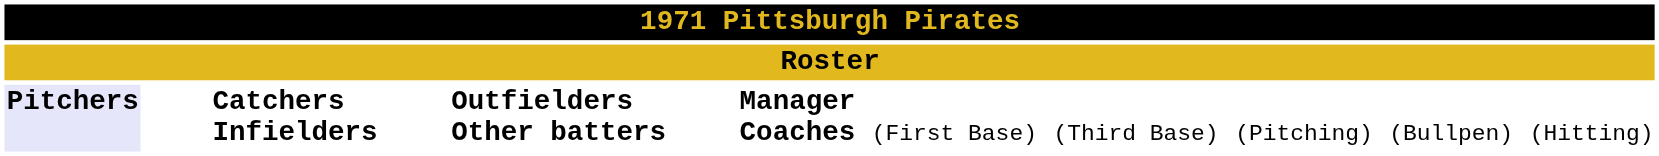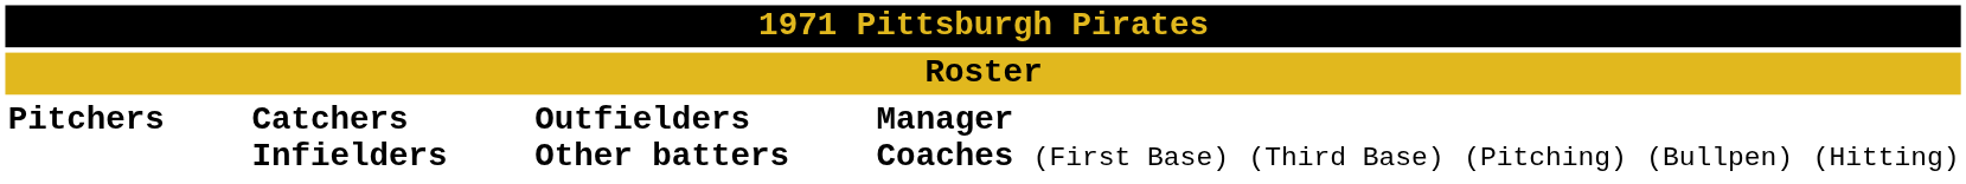Pitchers | column 1: lavender background -> no background
